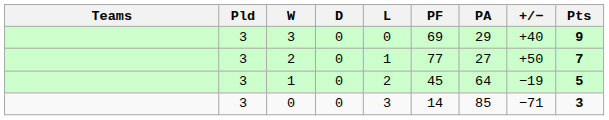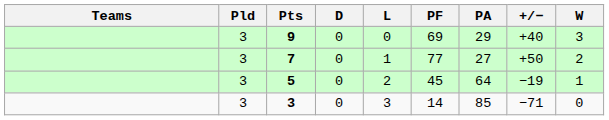columns swapped: W <-> Pts
